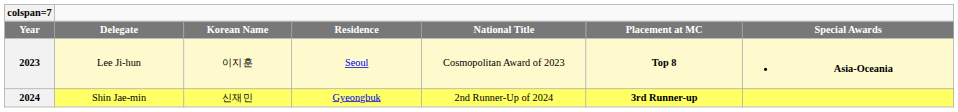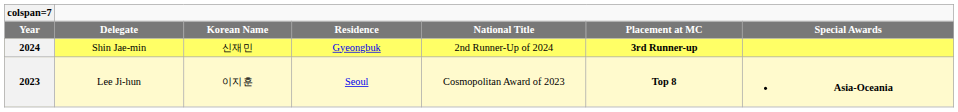rows swapped: 2024 <-> 2023
